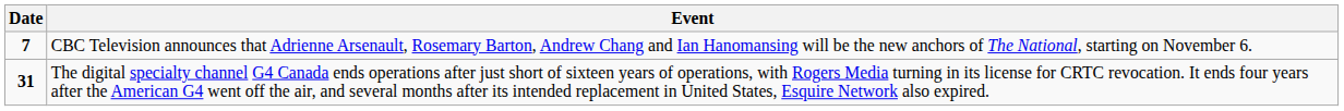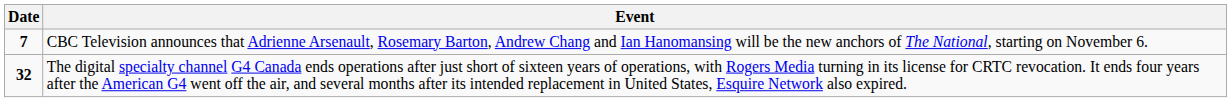row 3 | Date: 31 -> 32
